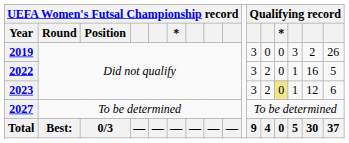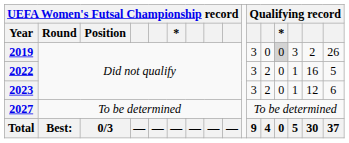2019 | Qualifying record / *: no background -> lightgrey background
2023 | Qualifying record / *: khaki background -> no background
